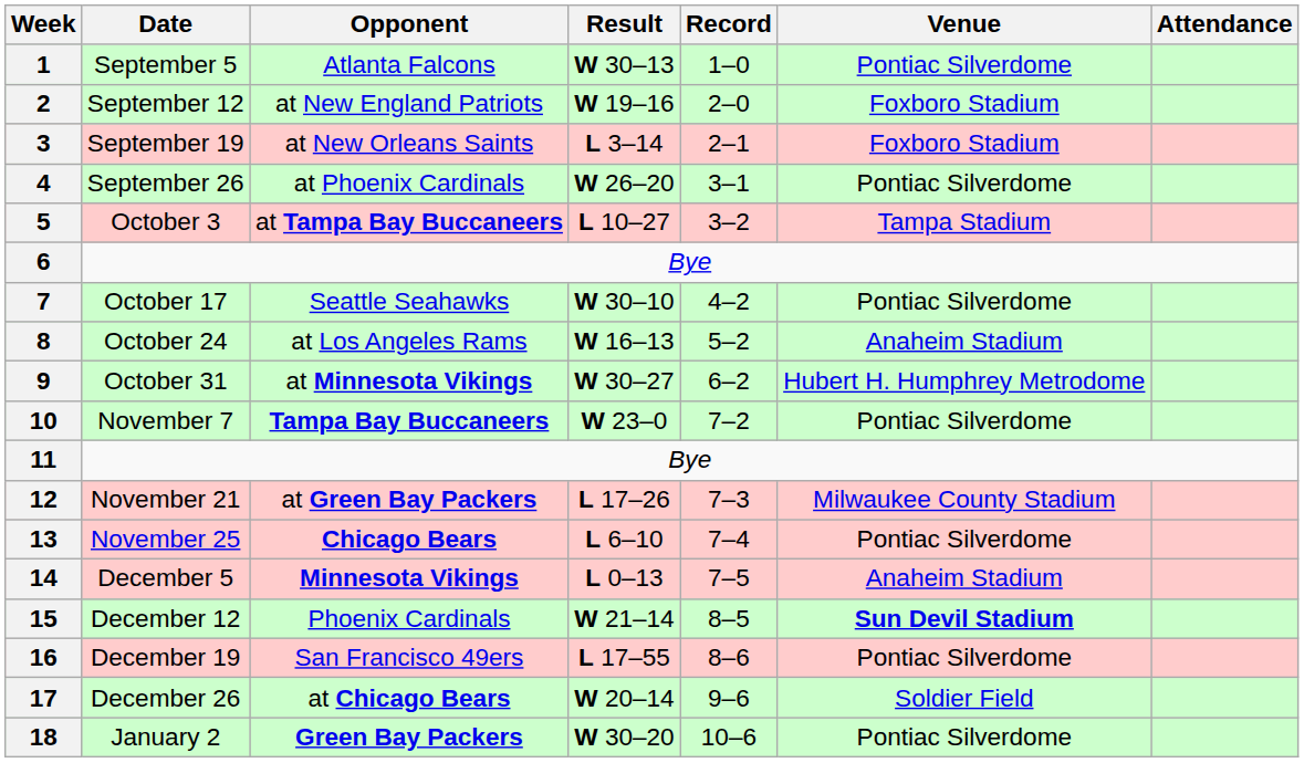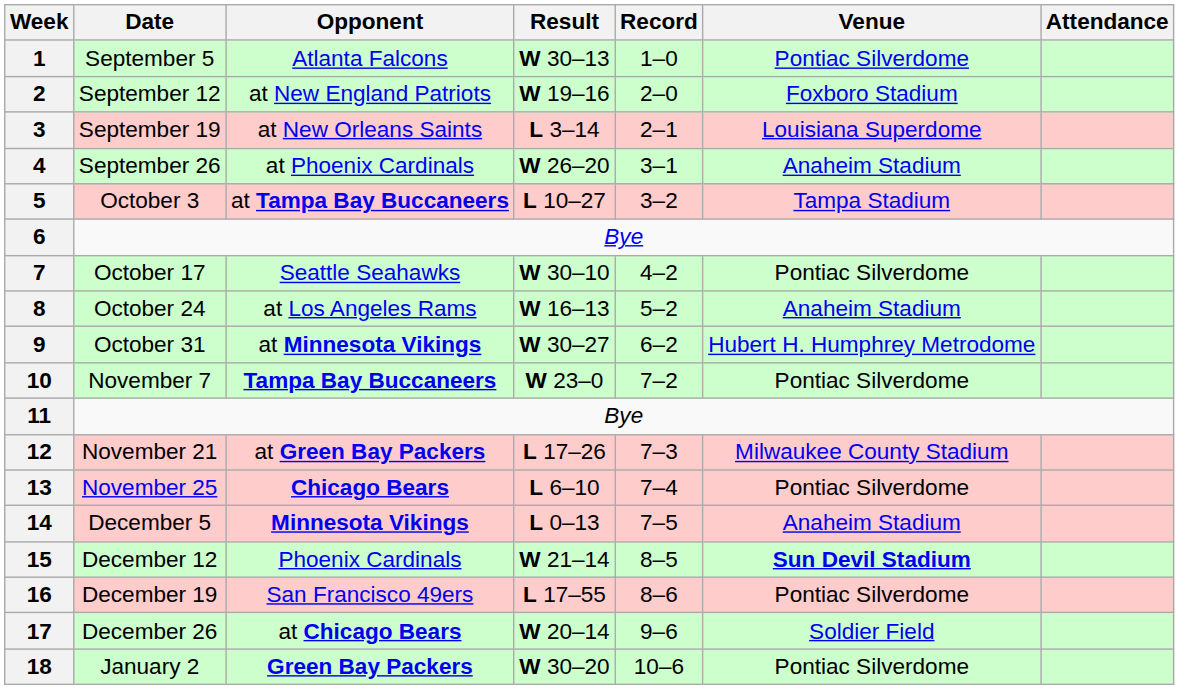3 | Venue: Foxboro Stadium -> Louisiana Superdome
4 | Venue: Pontiac Silverdome -> Anaheim Stadium
